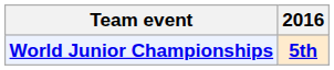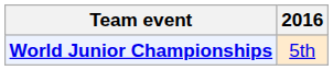World Junior Championships | 2016: bold -> normal
